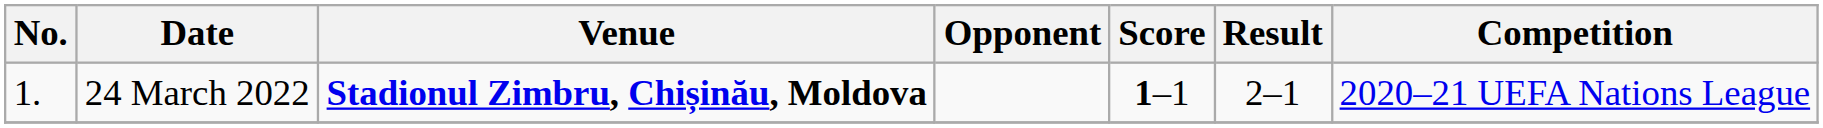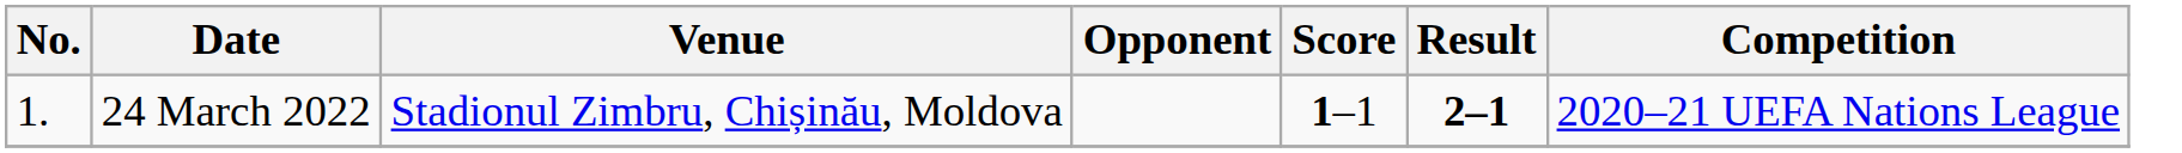24 March 2022 | Venue: bold -> normal
24 March 2022 | Result: normal -> bold
